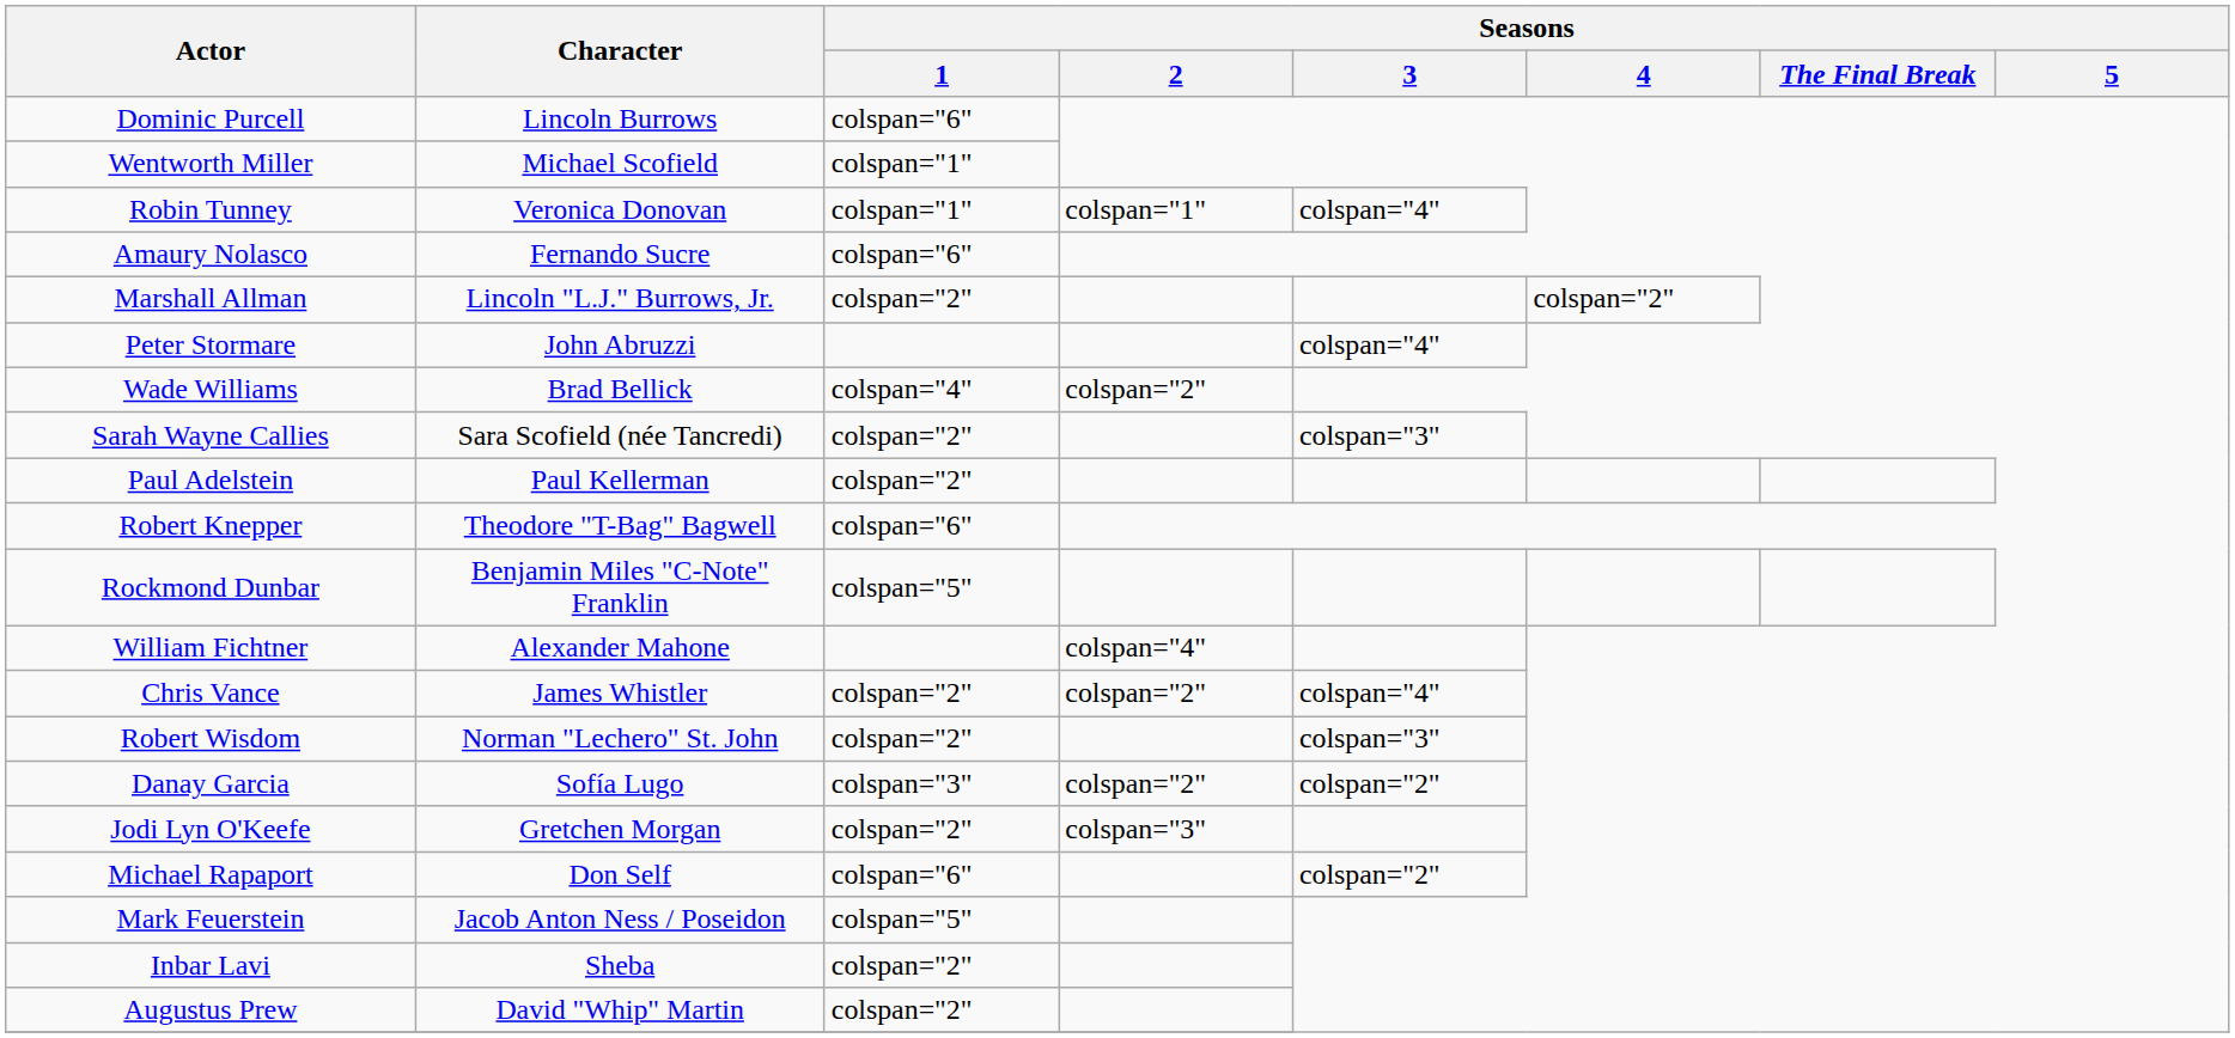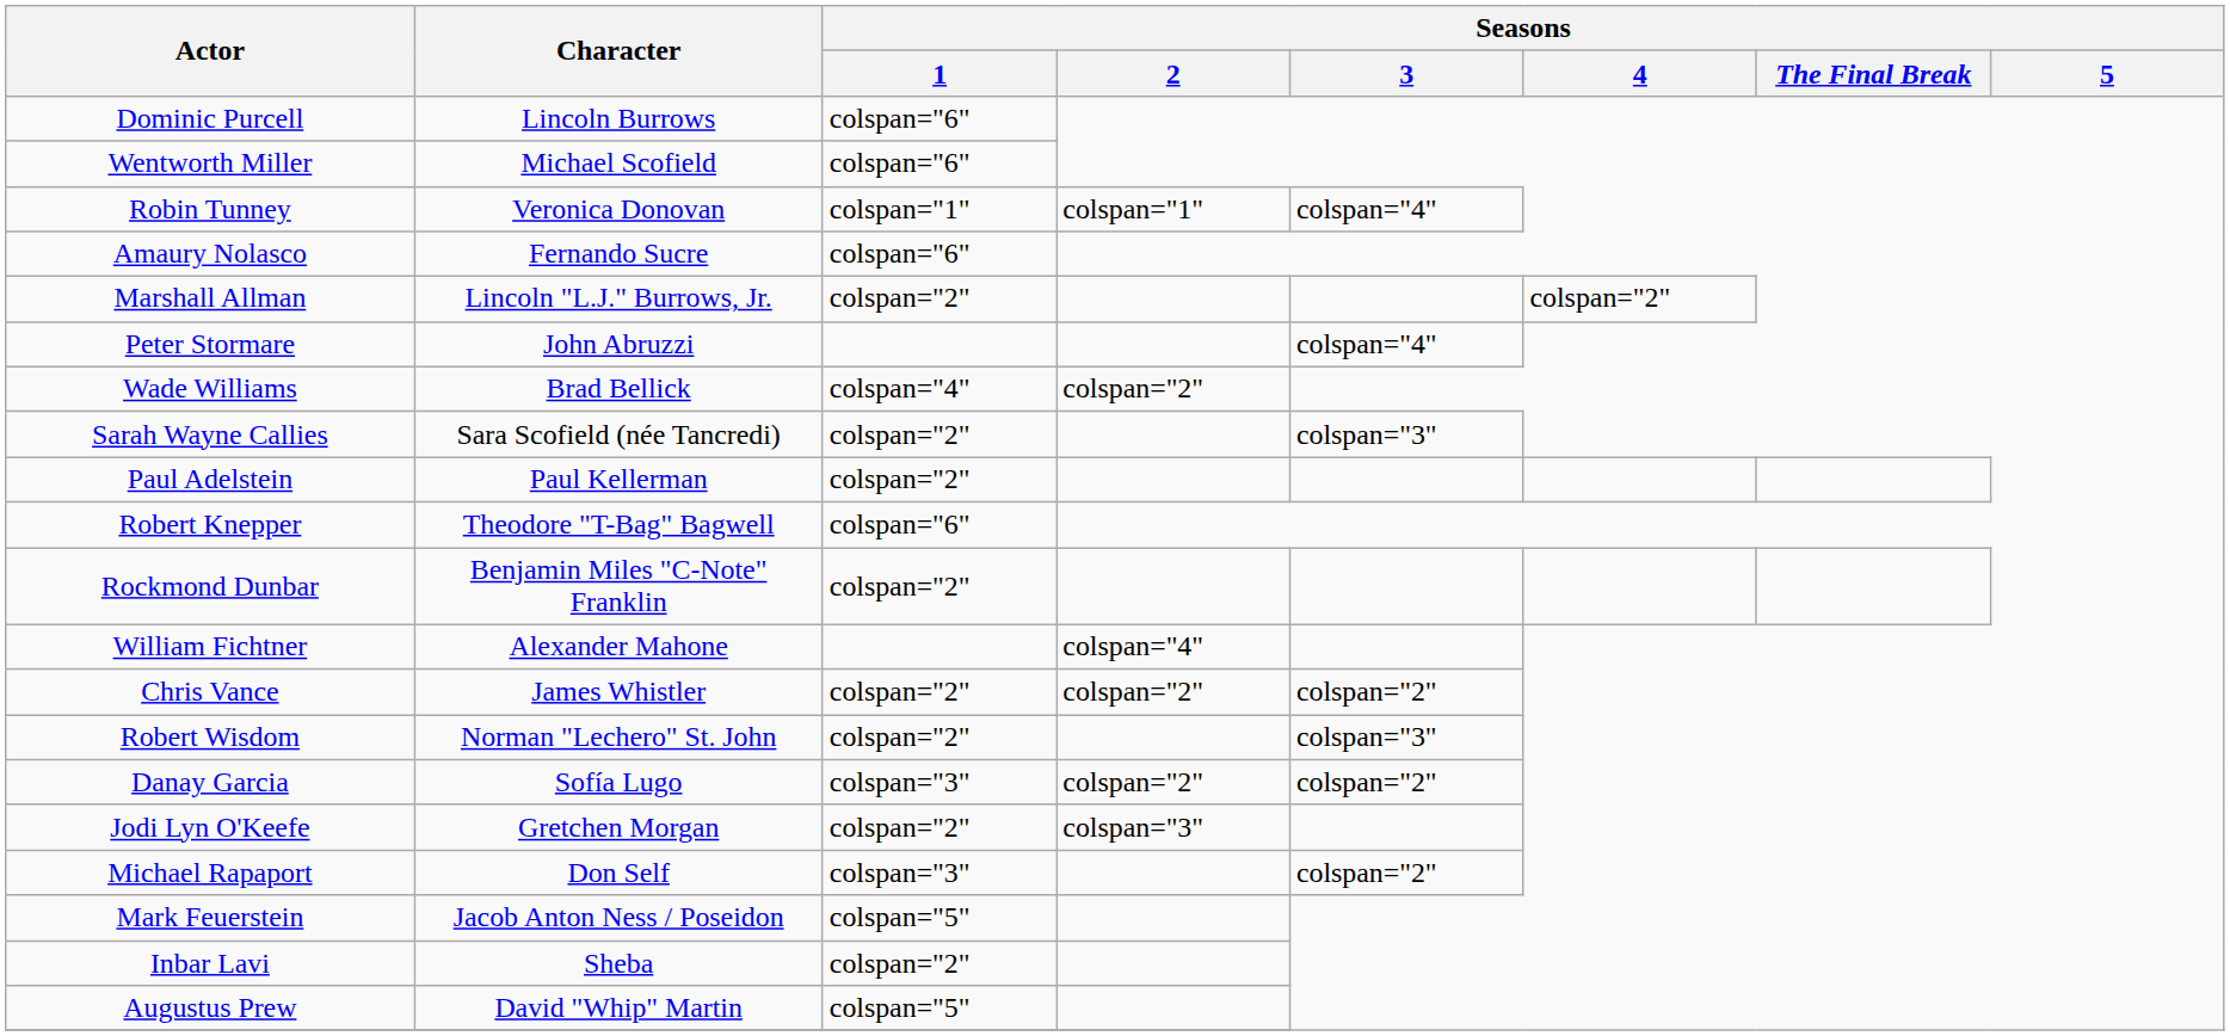Wentworth Miller | Seasons / 1: colspan="1" -> colspan="6"
Rockmond Dunbar | Seasons / 1: colspan="5" -> colspan="2"
Chris Vance | Seasons / 3: colspan="4" -> colspan="2"
Michael Rapaport | Seasons / 1: colspan="6" -> colspan="3"
Augustus Prew | Seasons / 1: colspan="2" -> colspan="5"
